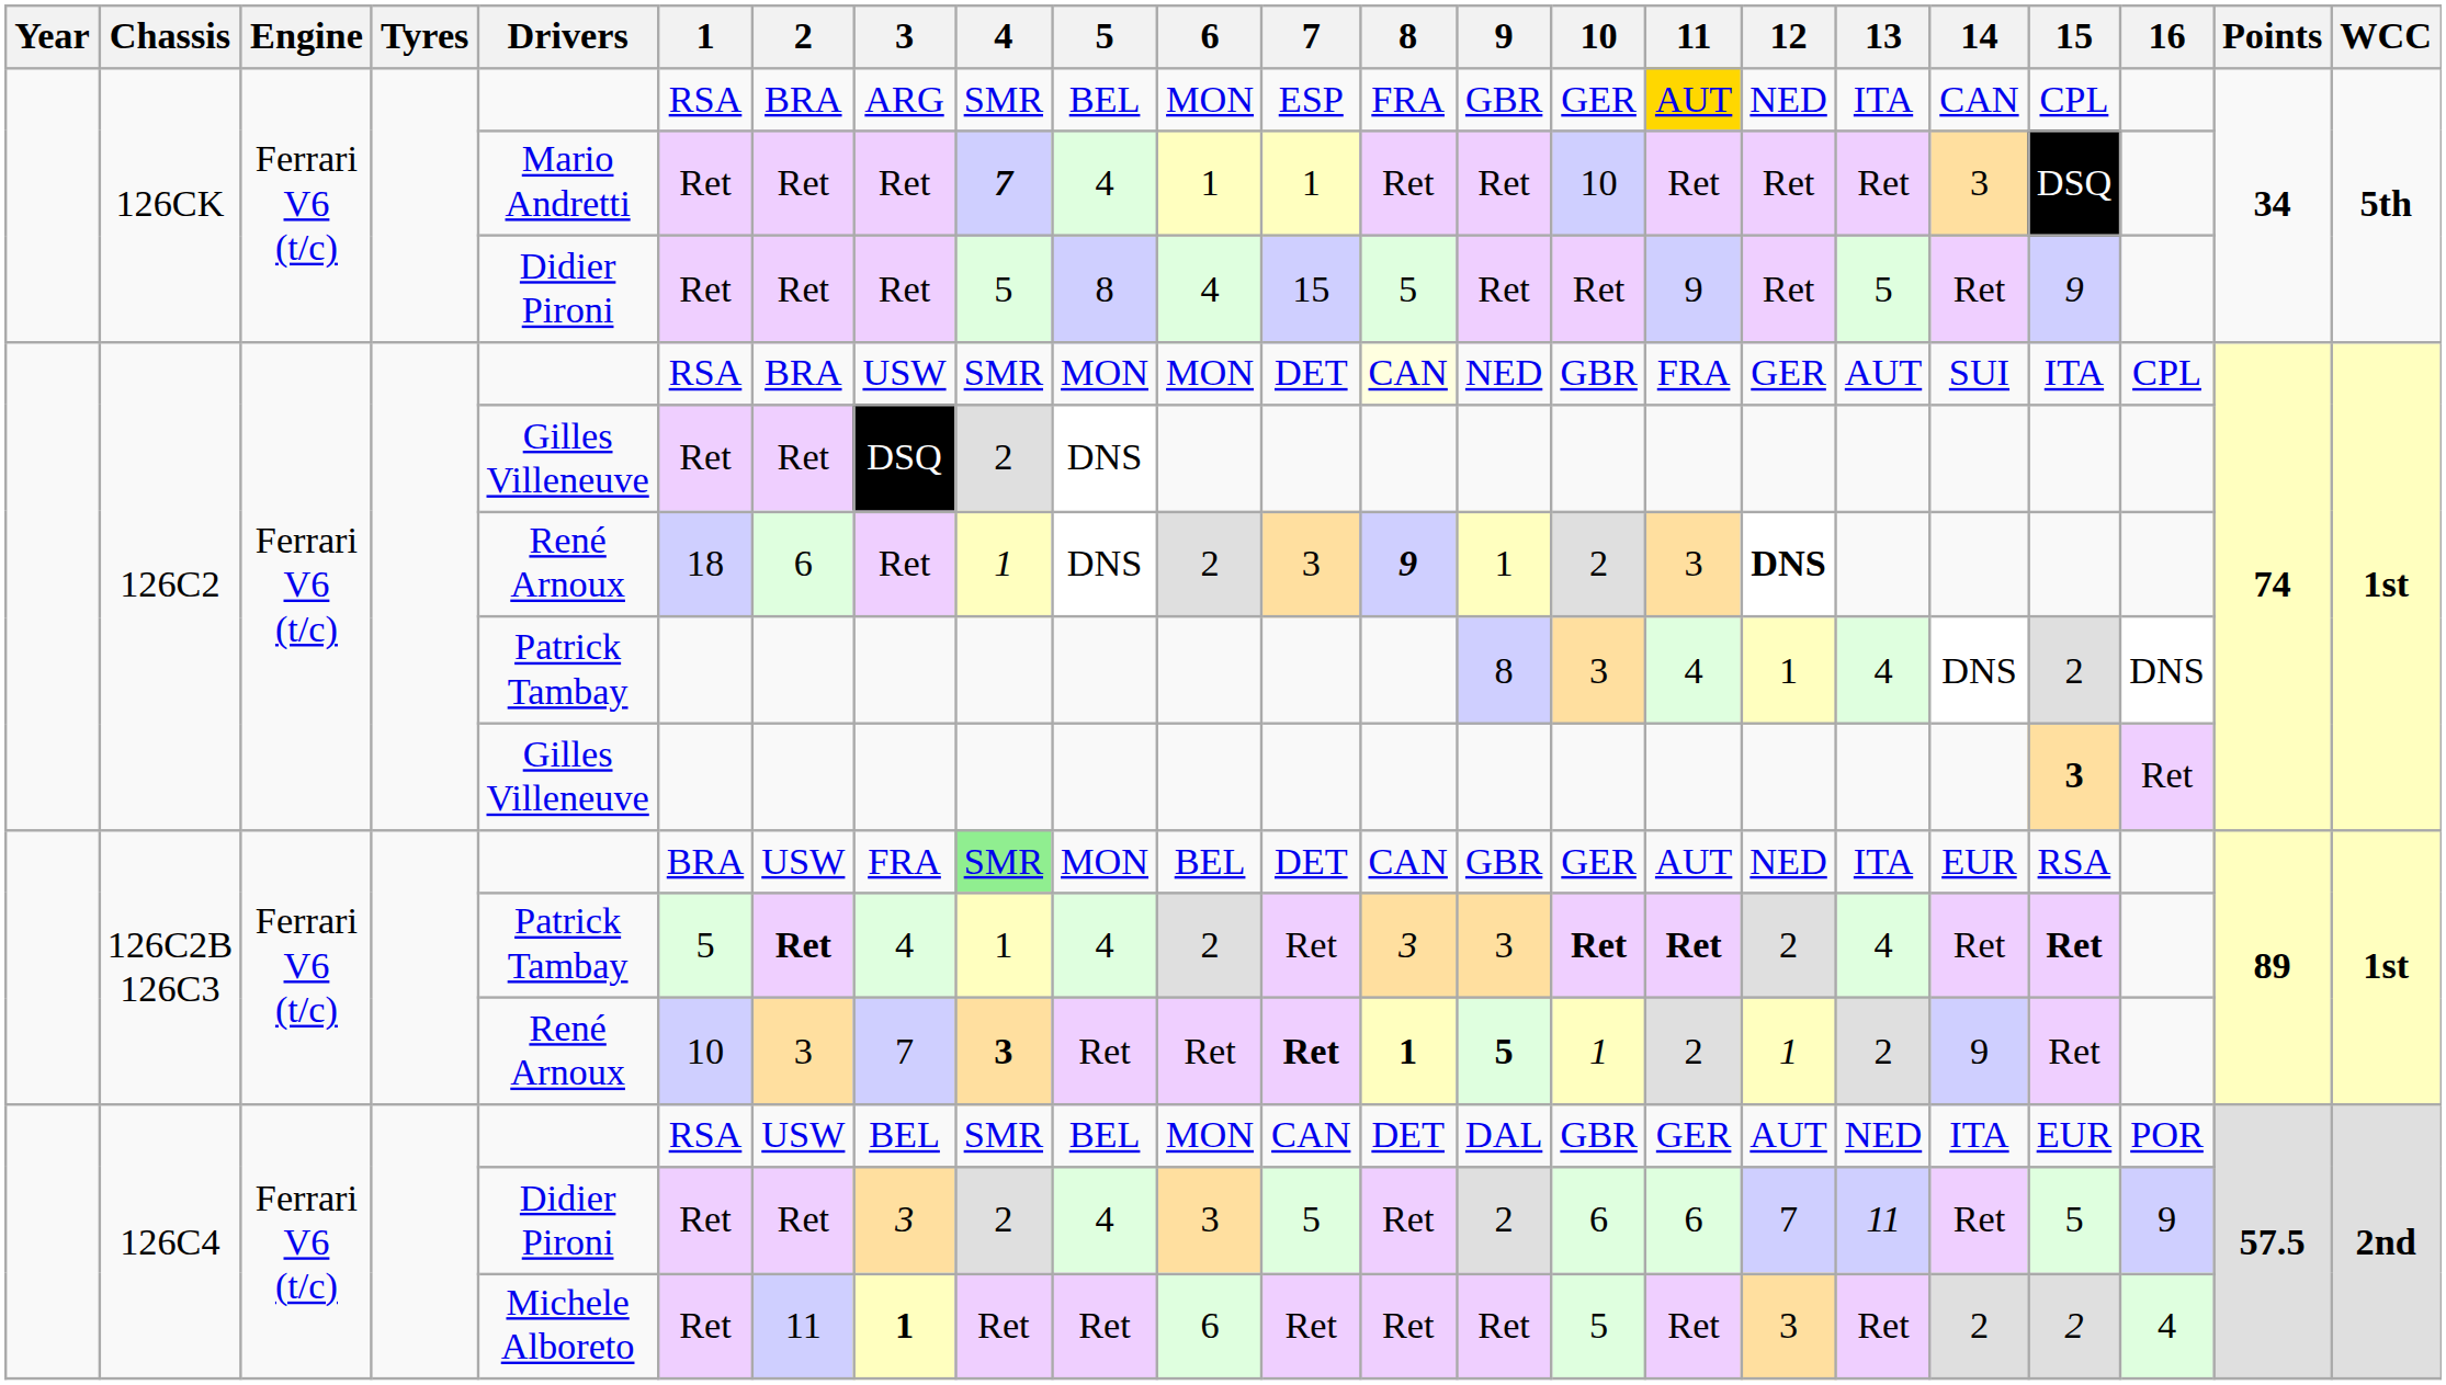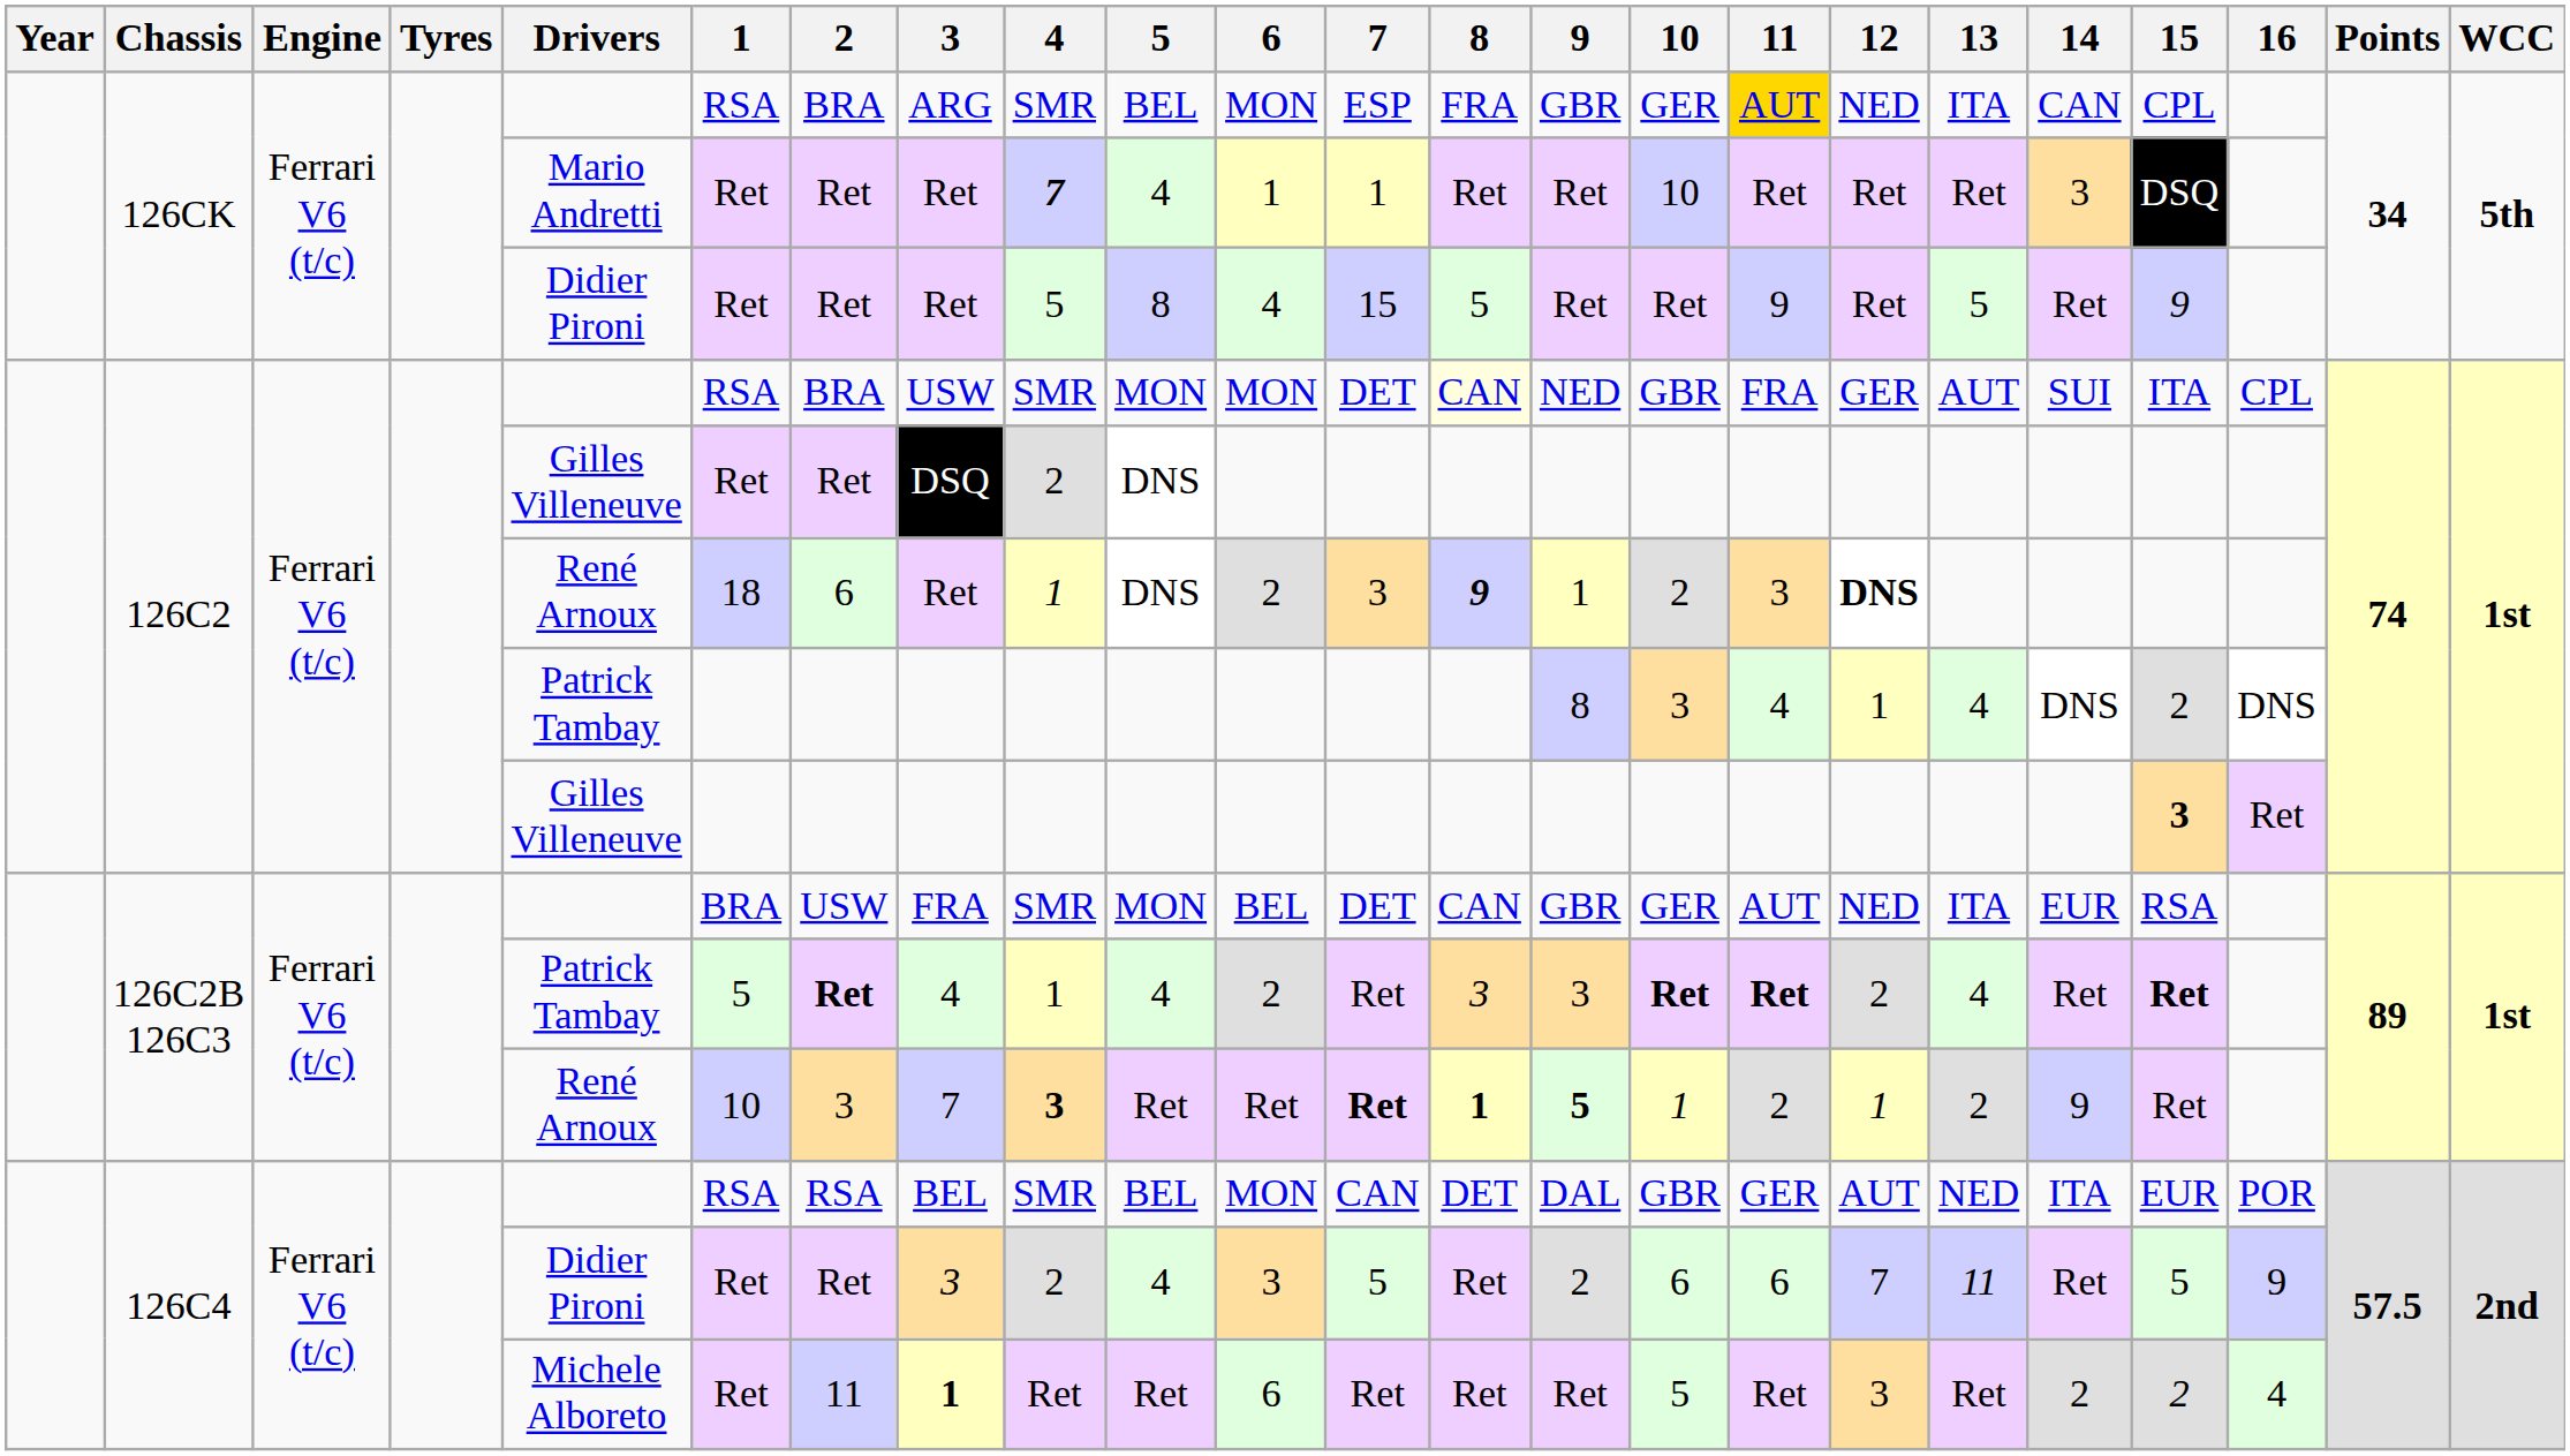row 10 | 4: lightgreen background -> no background
row 13 | 2: USW -> RSA
